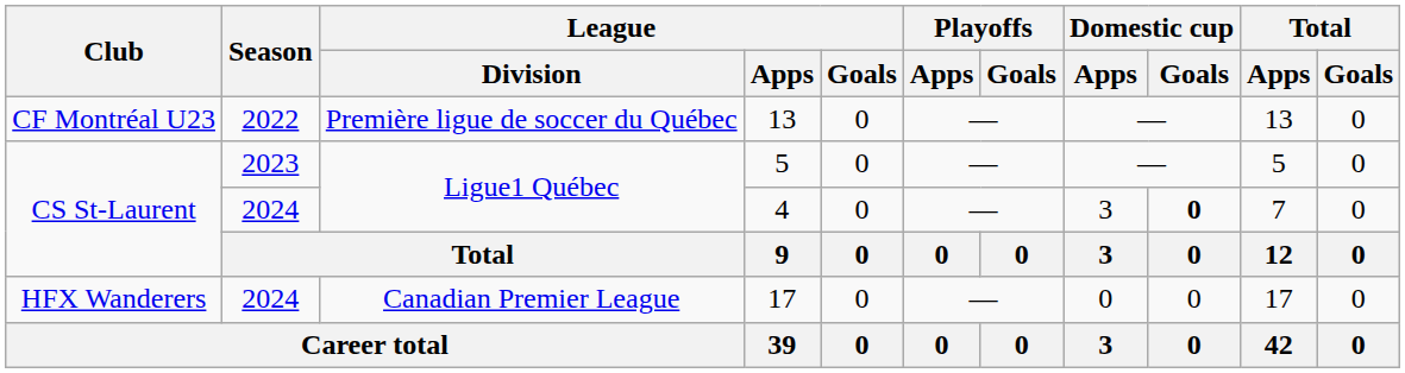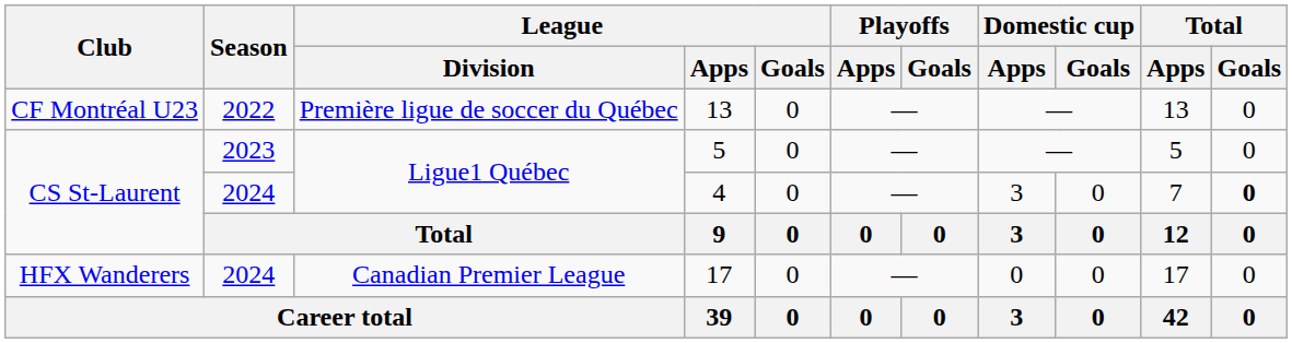4 | Domestic cup / Goals: bold -> normal
4 | Total / Goals: normal -> bold
